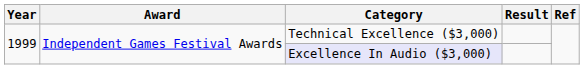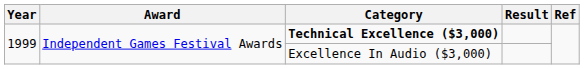Technical Excellence ($3,000) | Category: normal -> bold
Excellence In Audio ($3,000) | Category: lavender background -> no background
